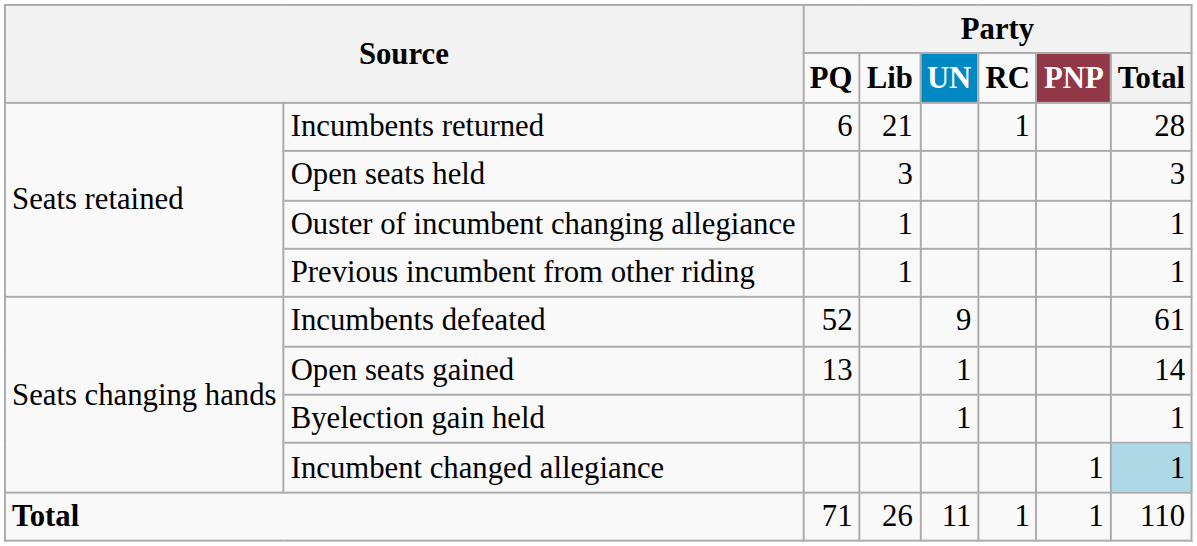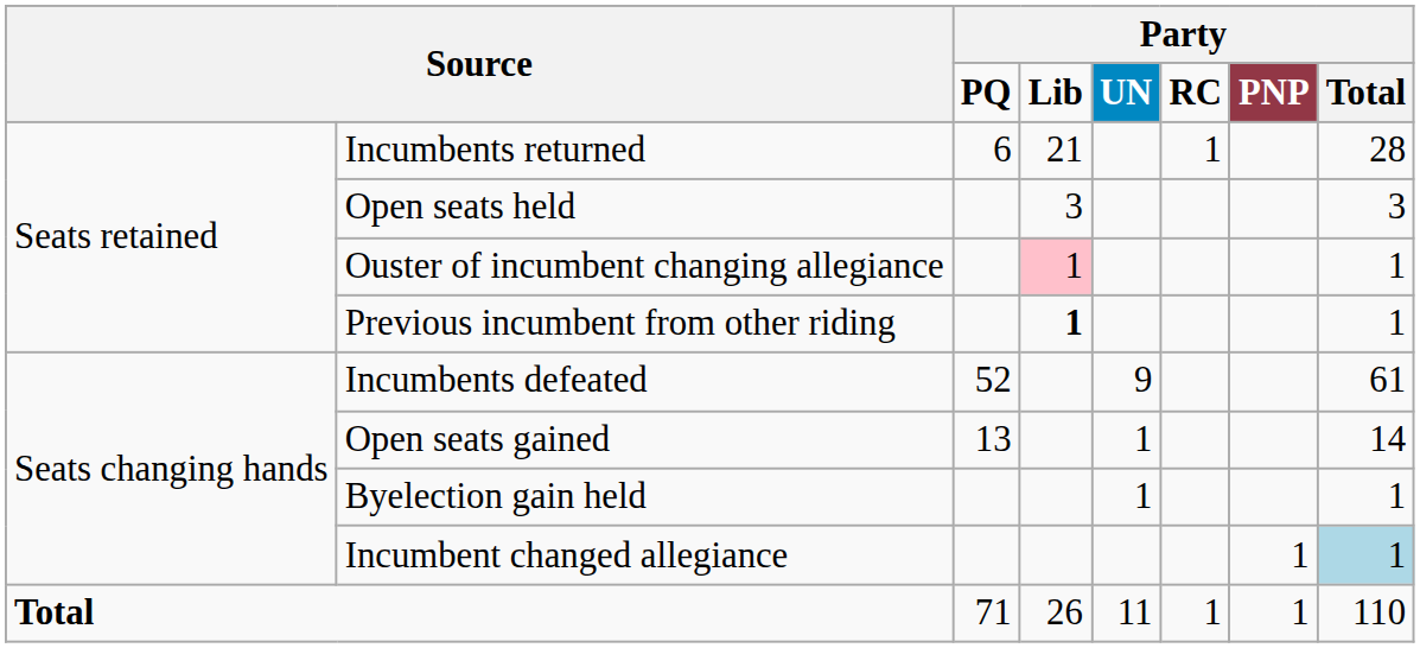Ouster of incumbent changing allegiance | column 4: no background -> pink background
Previous incumbent from other riding | column 4: normal -> bold
